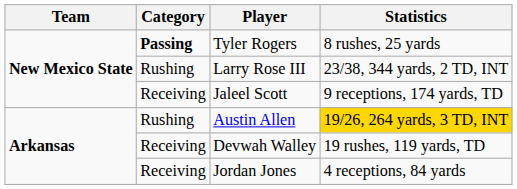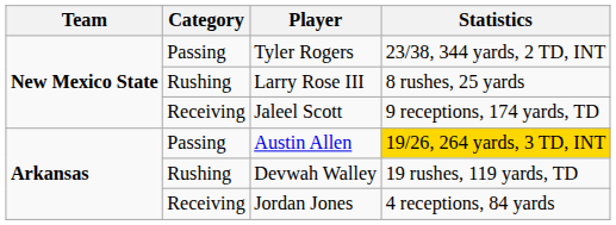Tyler Rogers | Category: bold -> normal
Tyler Rogers | Statistics: 8 rushes, 25 yards -> 23/38, 344 yards, 2 TD, INT
Larry Rose III | Statistics: 23/38, 344 yards, 2 TD, INT -> 8 rushes, 25 yards
Austin Allen | Category: Rushing -> Passing
Devwah Walley | Category: Receiving -> Rushing
